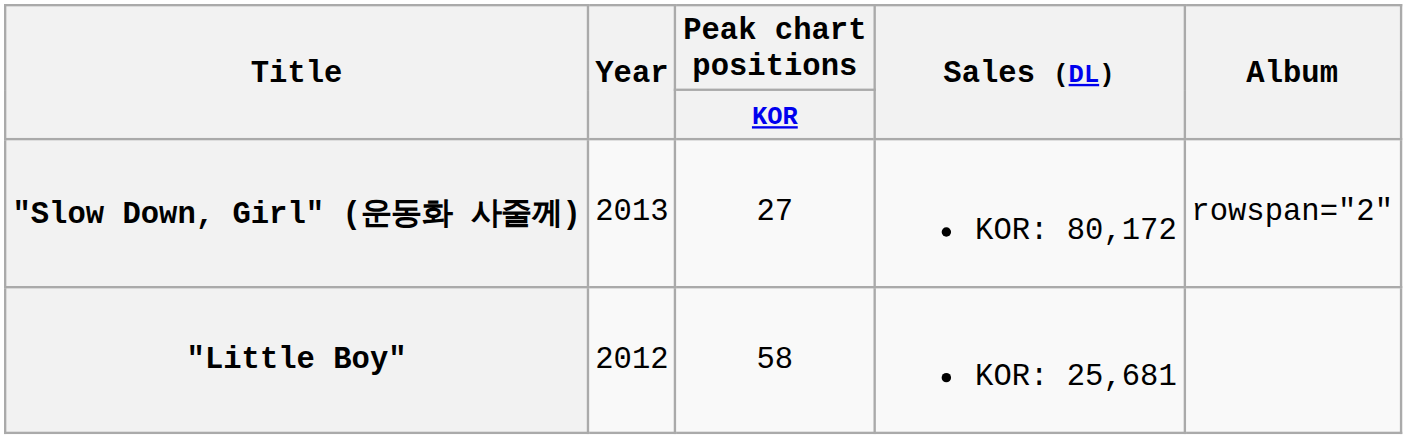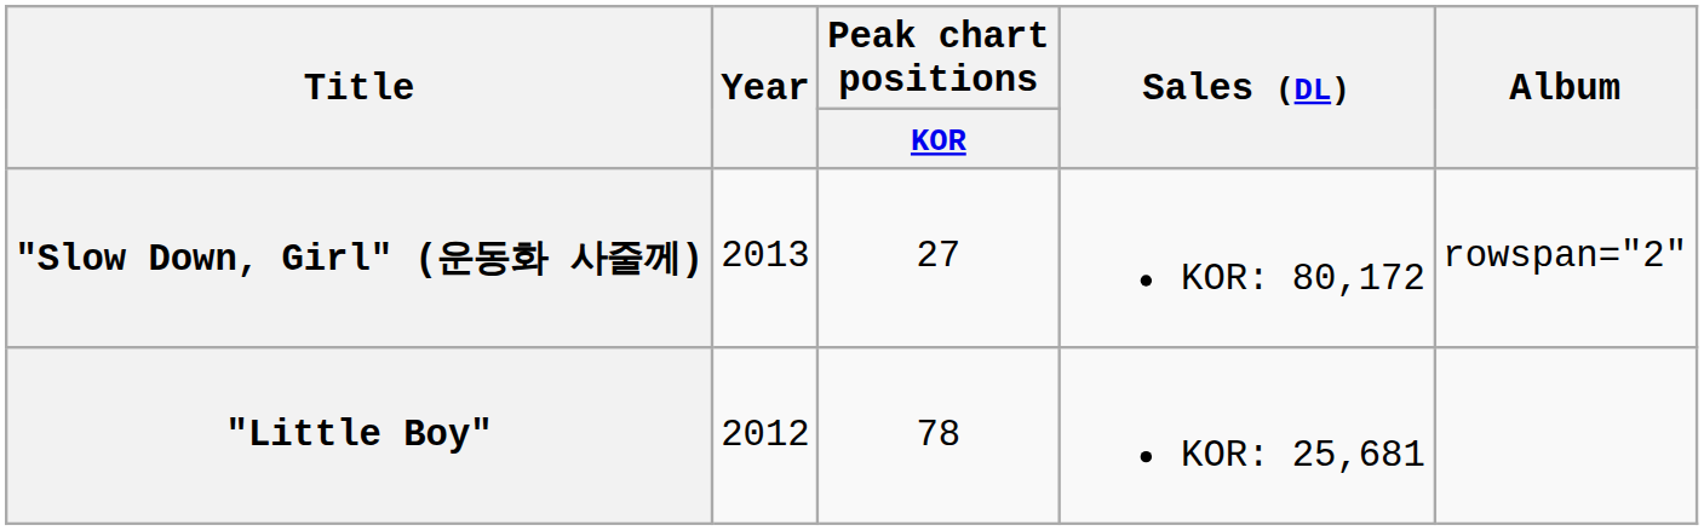"Little Boy" | Peak chart positions / KOR: 58 -> 78
